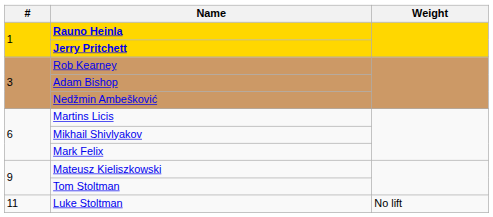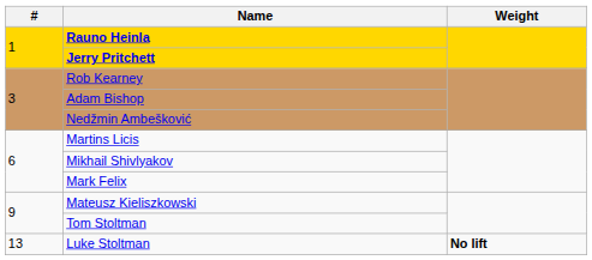Luke Stoltman | #: 11 -> 13
Luke Stoltman | Weight: normal -> bold
